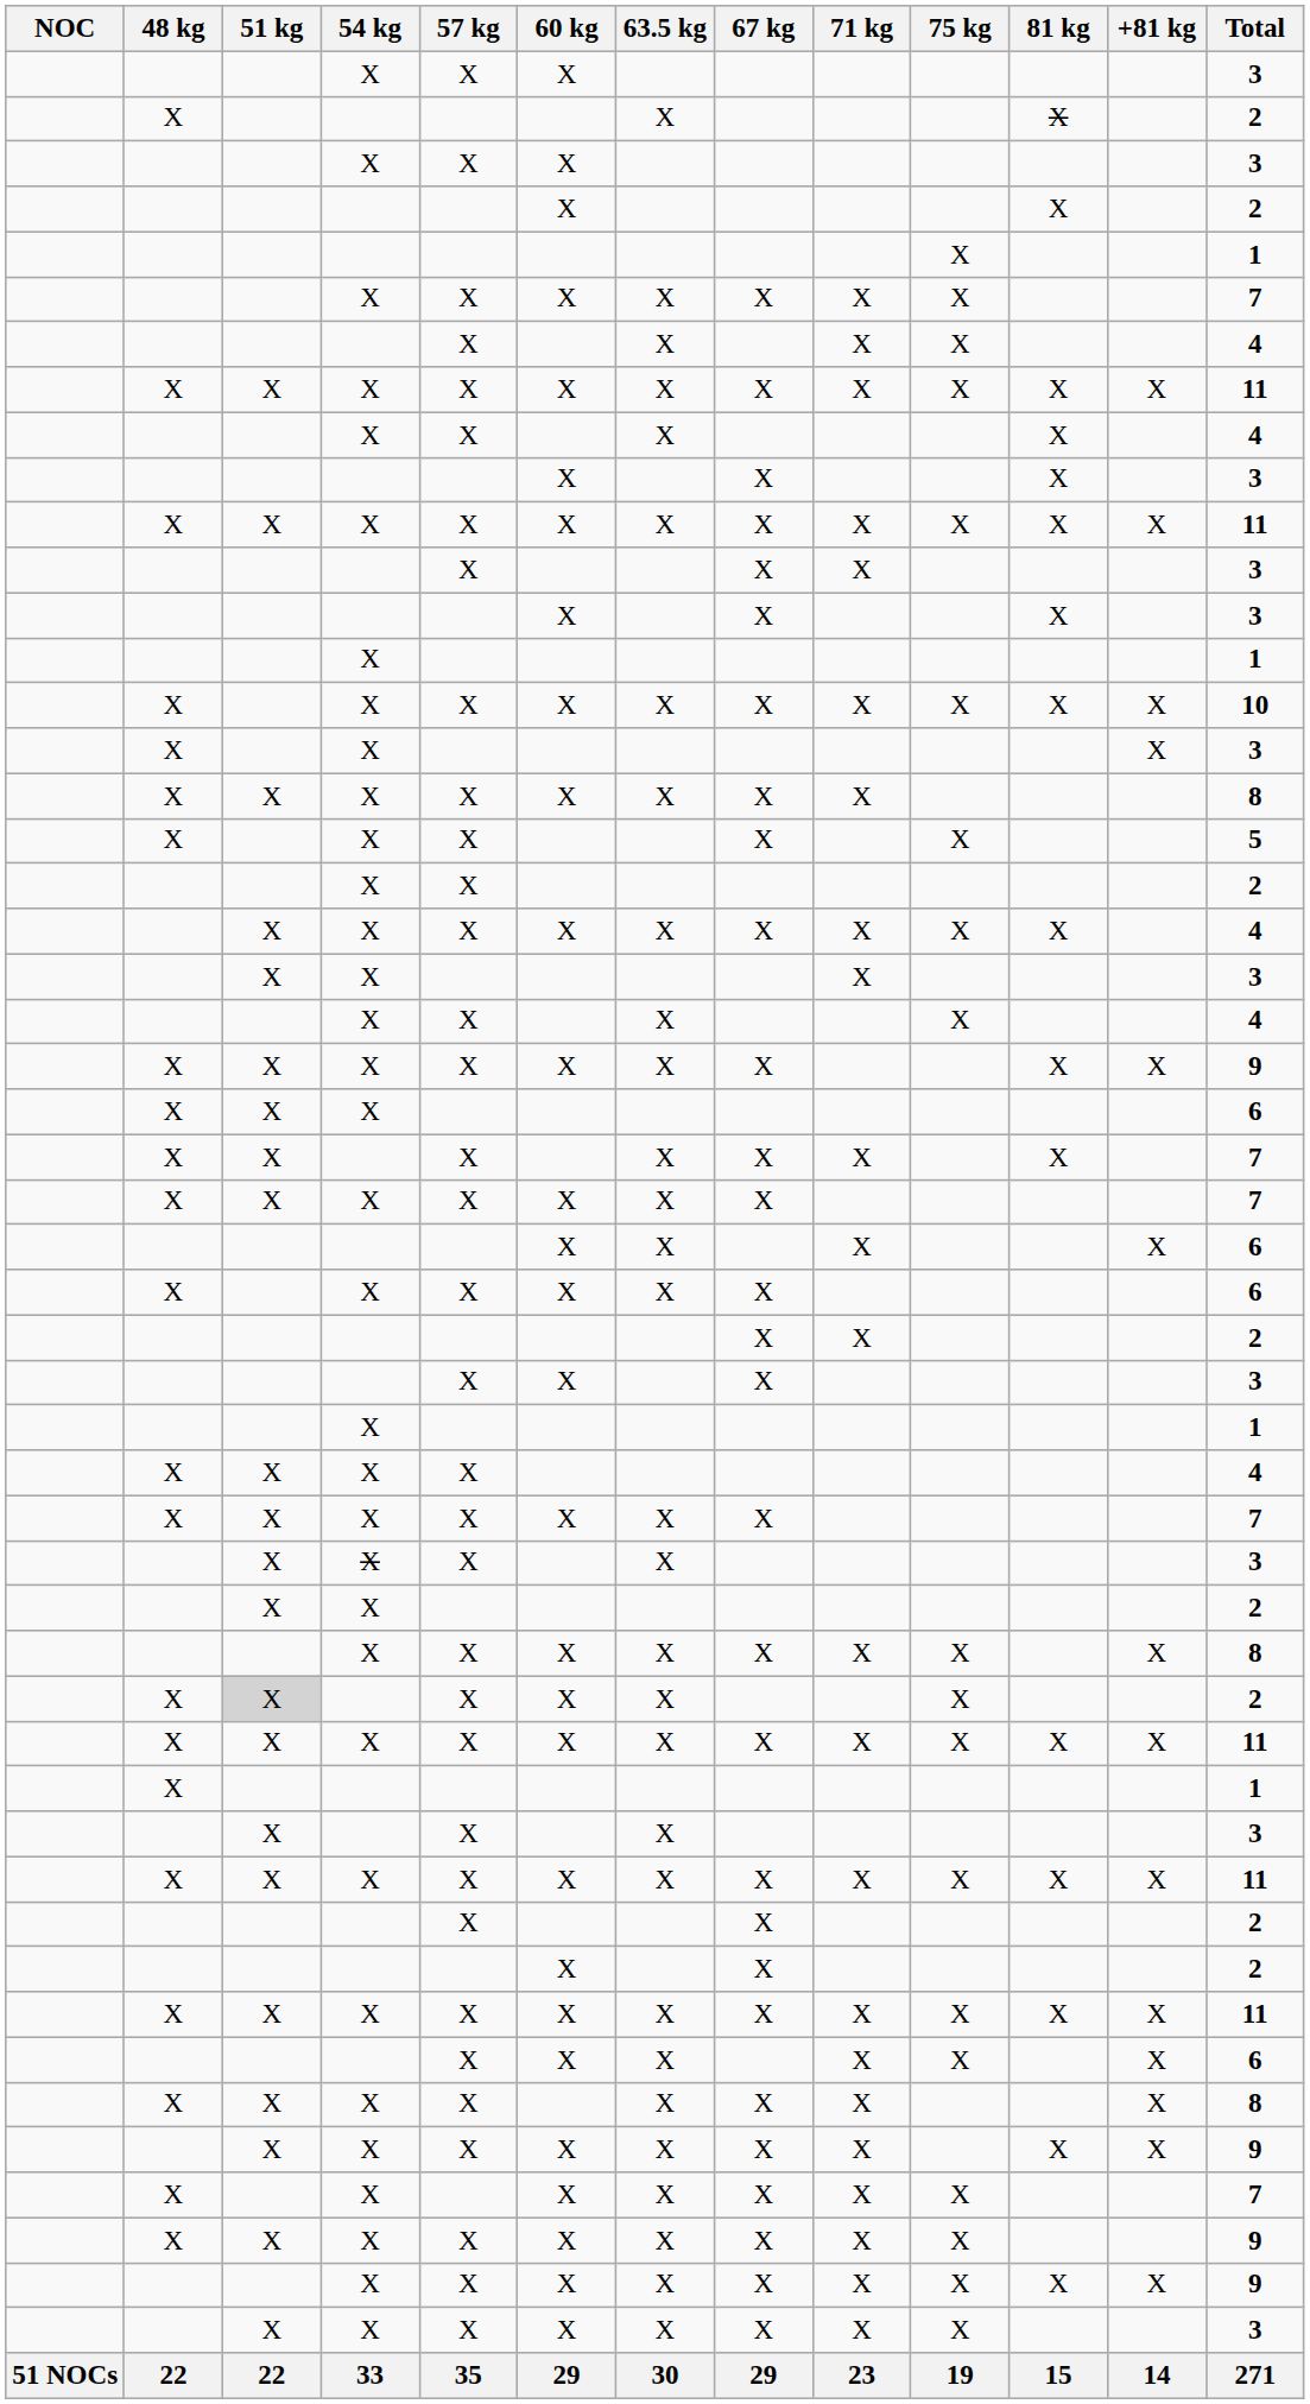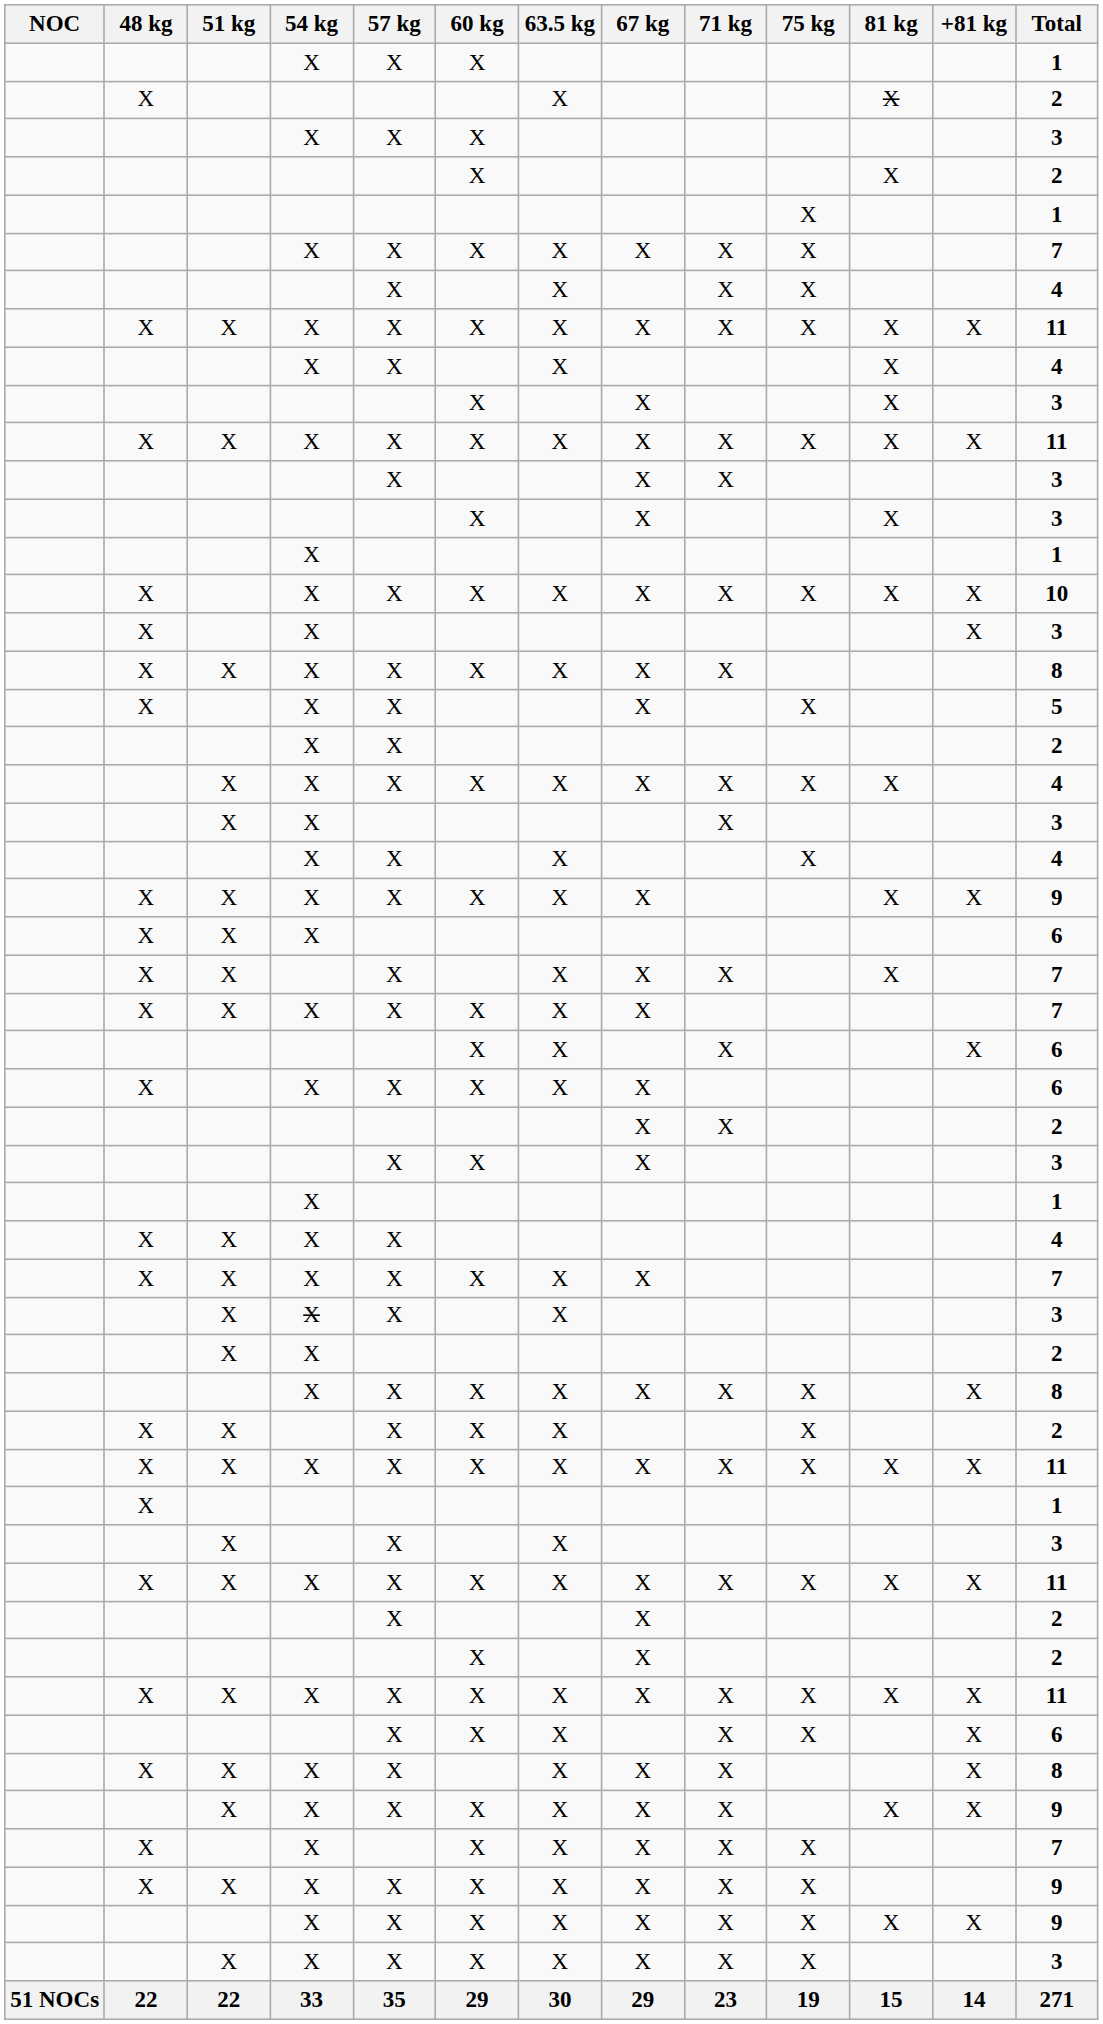row 2 | Total: 3 -> 1
row 38 | 51 kg: lightgrey background -> no background
